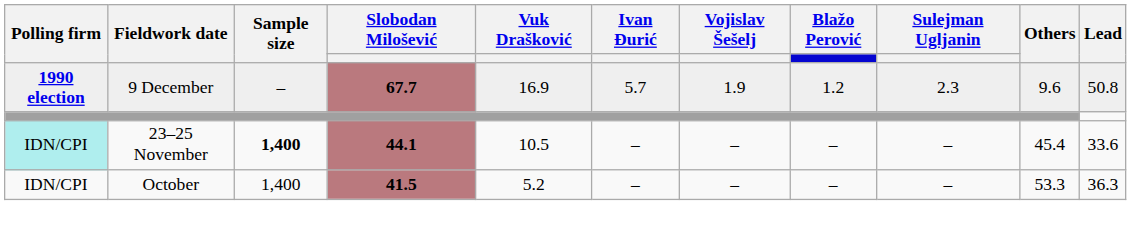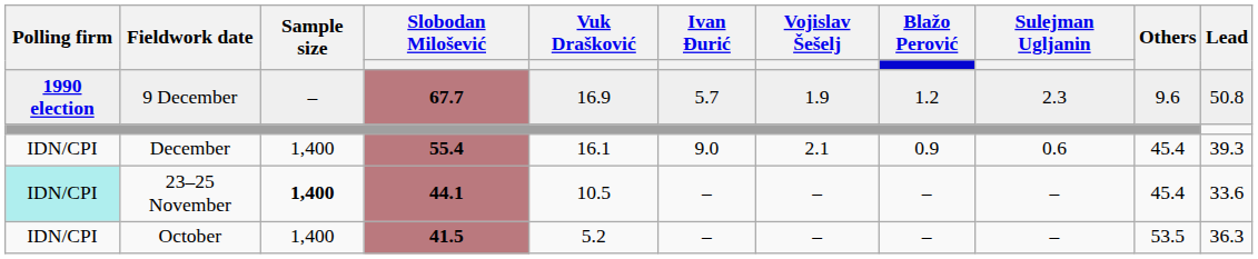+ row: IDN/CPI | December | 1,400 | 55.4 | 16.1 | 9.0 | 2.1 | 0.9 | 0.6 | 45.4 | 39.3
October | Others: 53.3 -> 53.5
